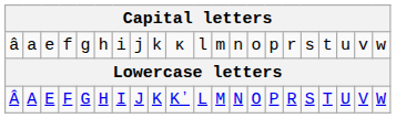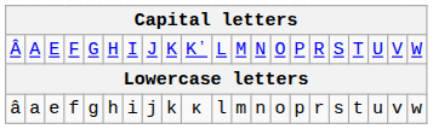rows swapped: Â <-> â
